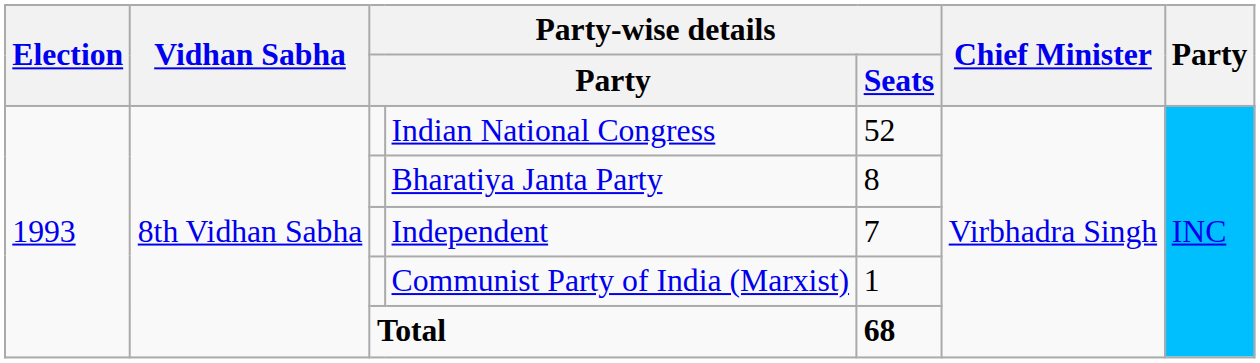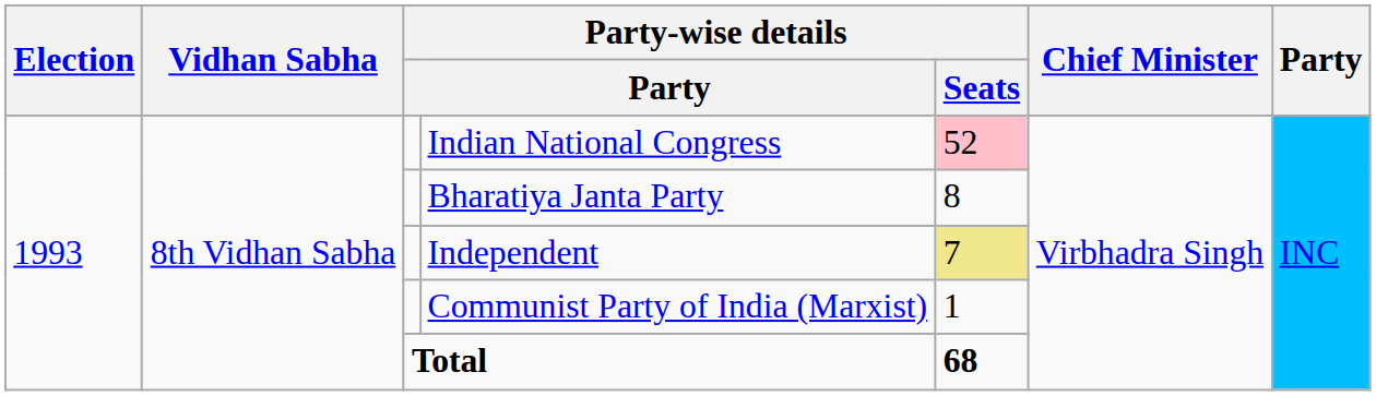Indian National Congress | Party-wise details / Seats: no background -> pink background
Independent | Party-wise details / Seats: no background -> khaki background
